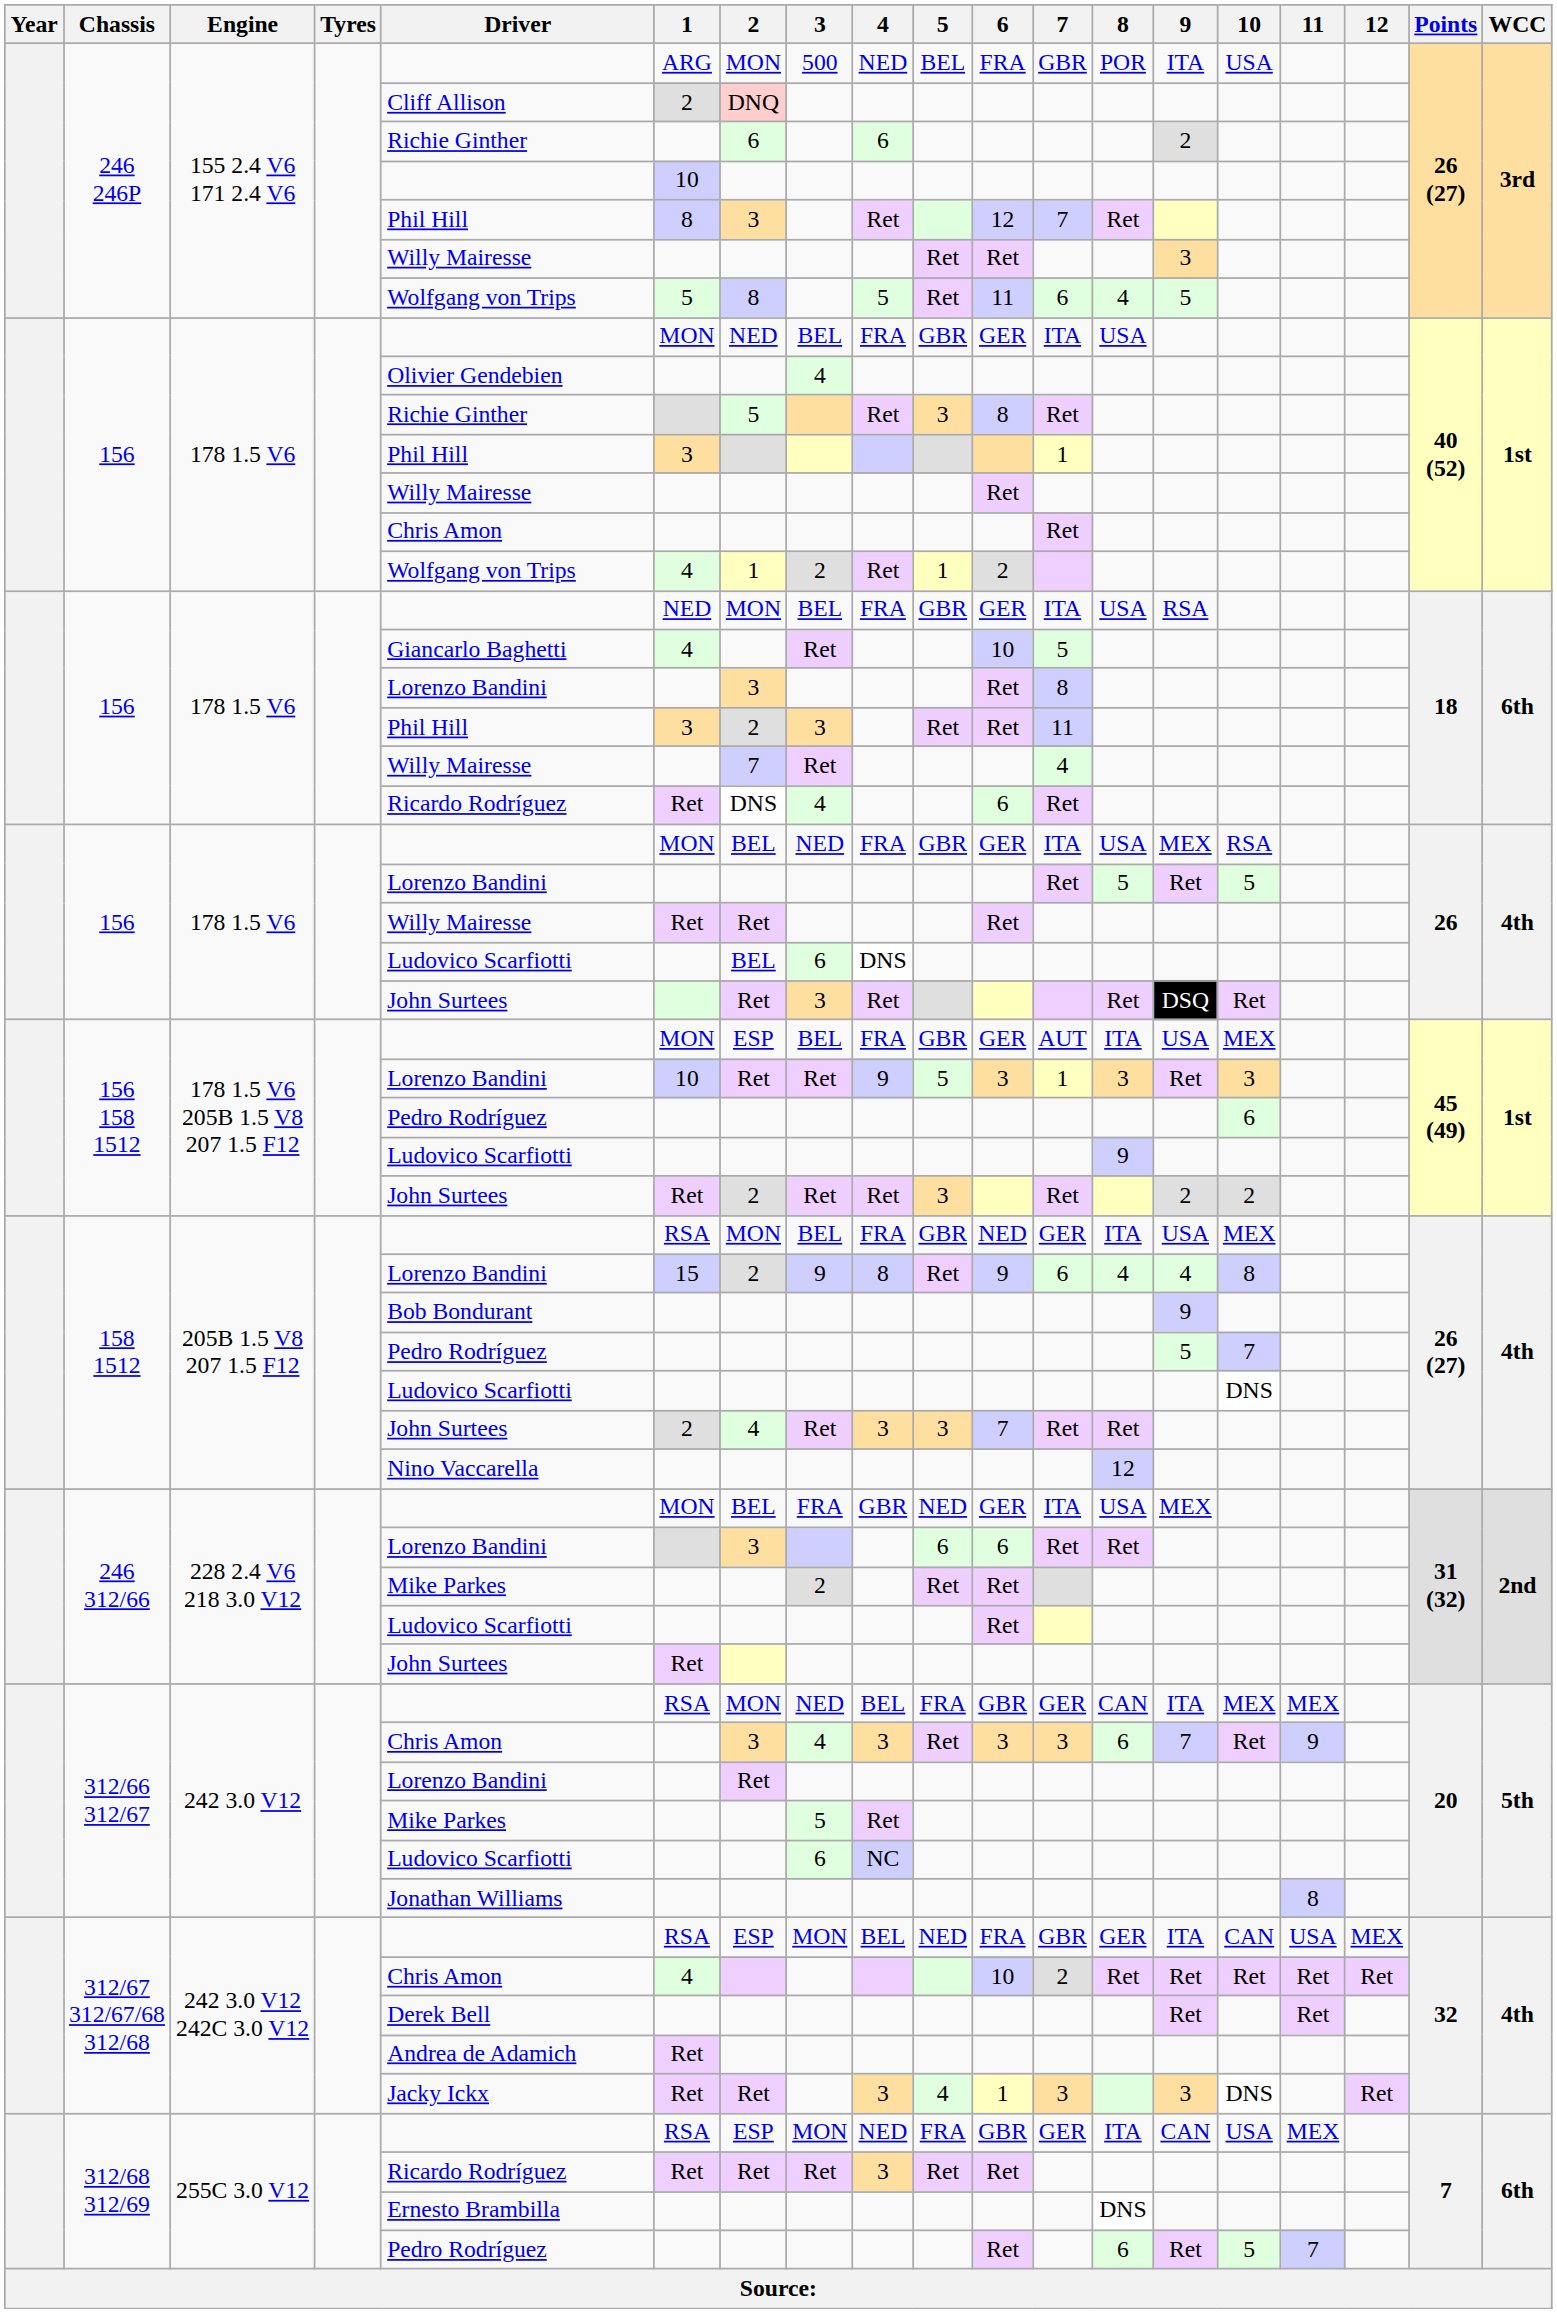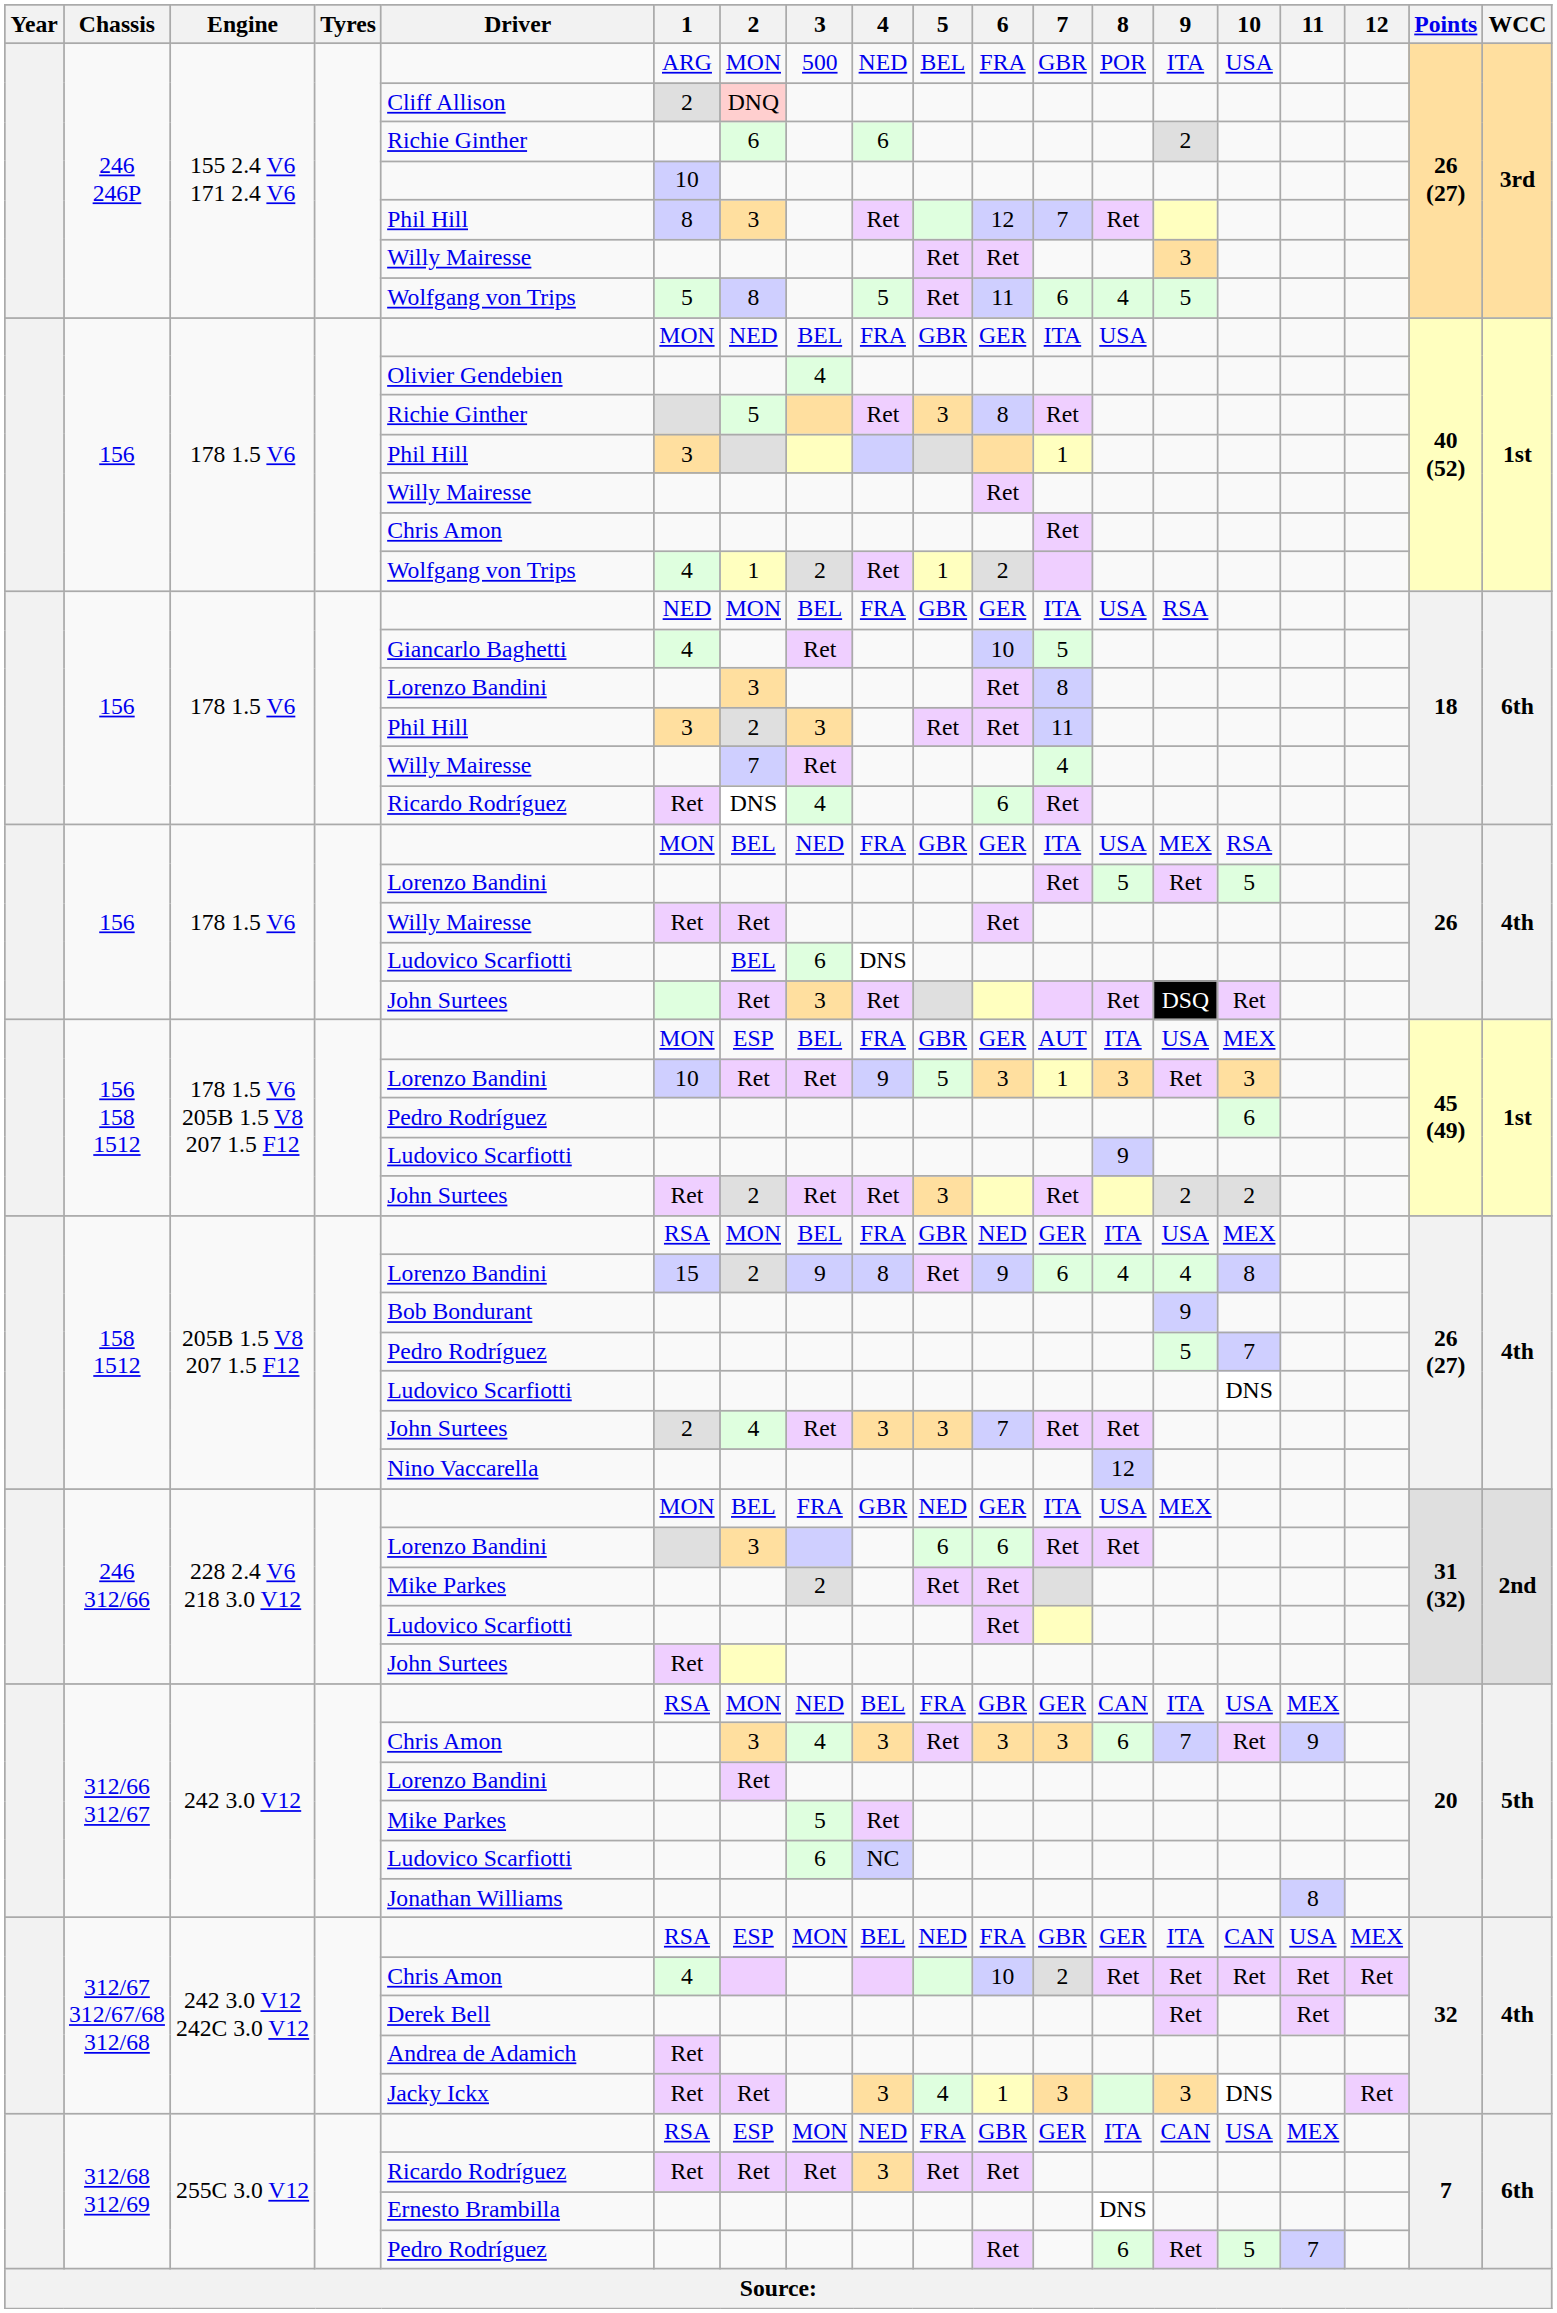row 44 | 10: MEX -> USA
